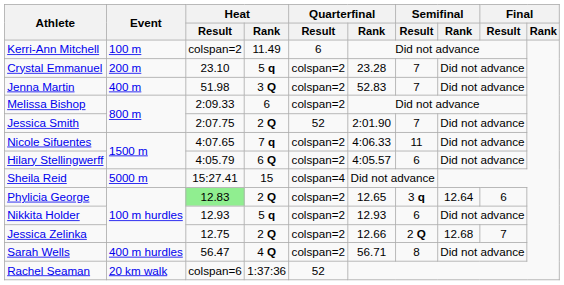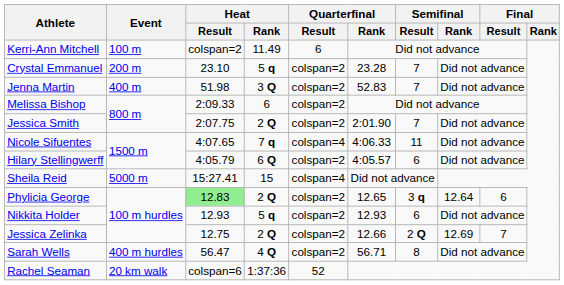Jessica Smith | Quarterfinal / Result: 52 -> colspan=2
Nicole Sifuentes | Quarterfinal / Result: colspan=2 -> colspan=4
Jessica Zelinka | Semifinal / Rank: 12.68 -> 12.69
